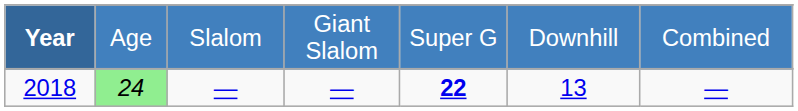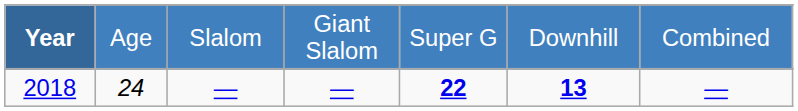2018 | column 2: lightgreen background -> no background
2018 | column 6: normal -> bold
